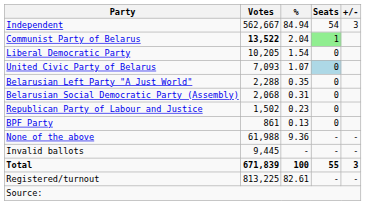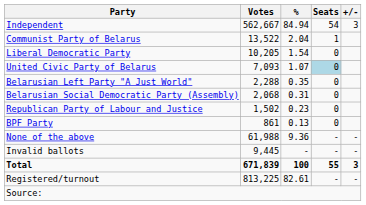Communist Party of Belarus | Votes: bold -> normal
Communist Party of Belarus | Seats: lightgreen background -> no background
